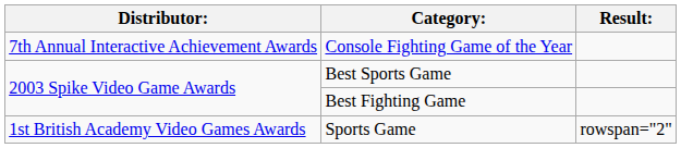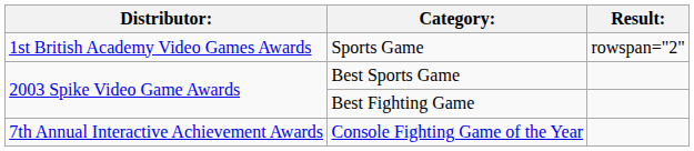rows swapped: Sports Game <-> Console Fighting Game of the Year
